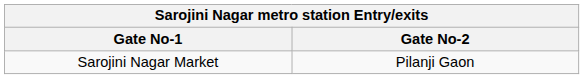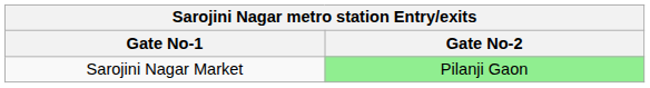Sarojini Nagar Market | Gate No-2: no background -> lightgreen background
